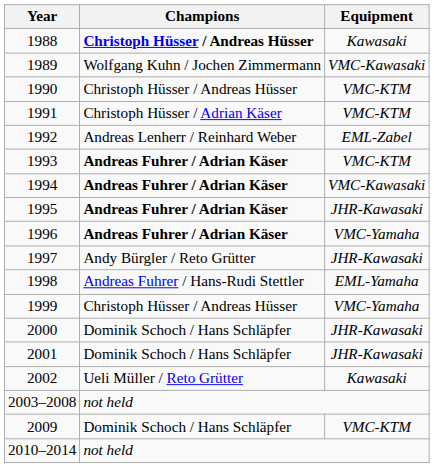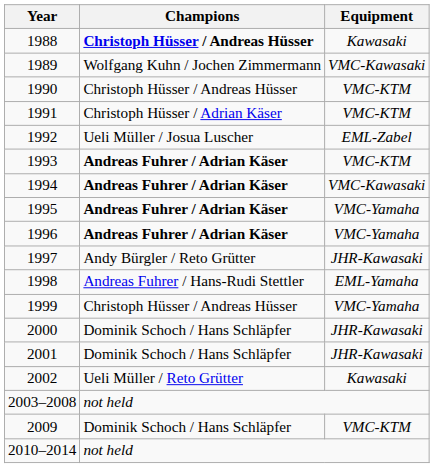1992 | Champions: Andreas Lenherr / Reinhard Weber -> Ueli Müller / Josua Luscher
1995 | Equipment: JHR-Kawasaki -> VMC-Yamaha
